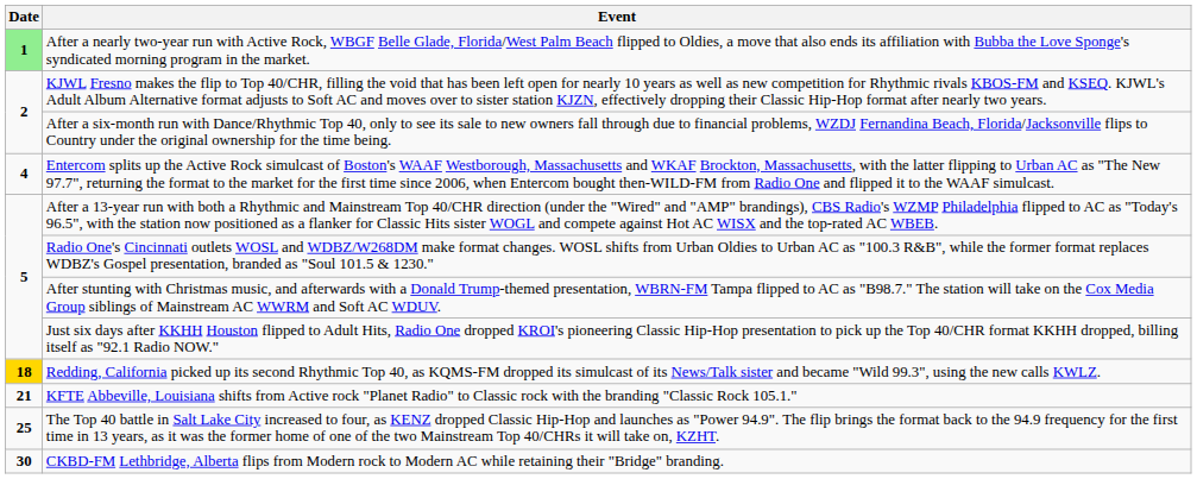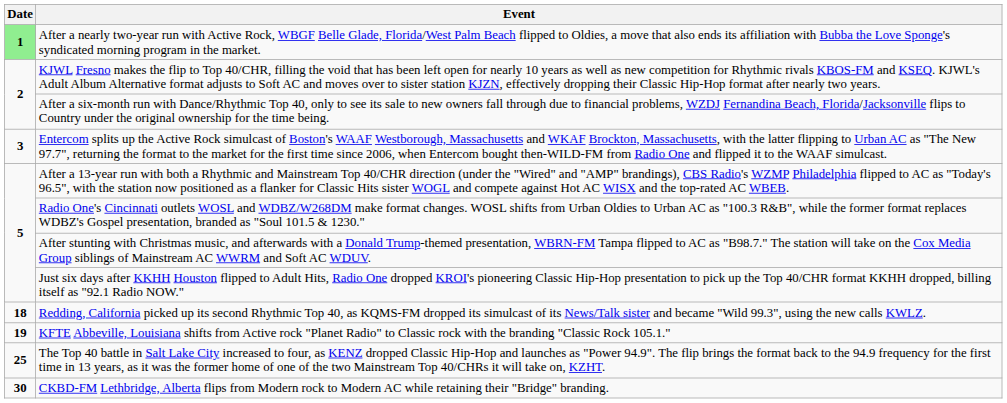row 5 | Date: 4 -> 3
row 10 | Date: gold background -> no background
row 11 | Date: 21 -> 19
